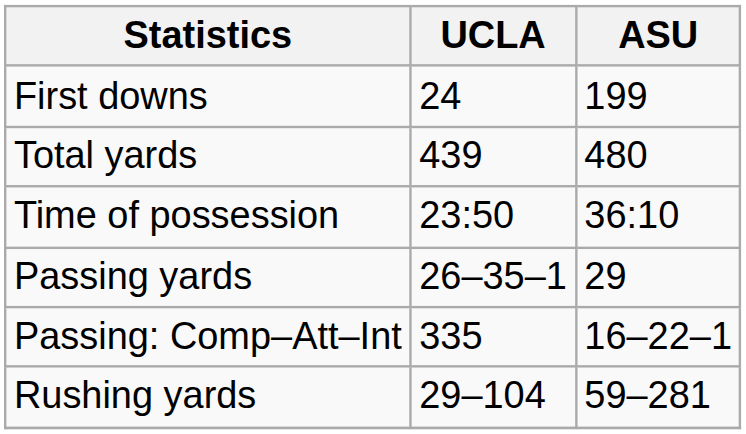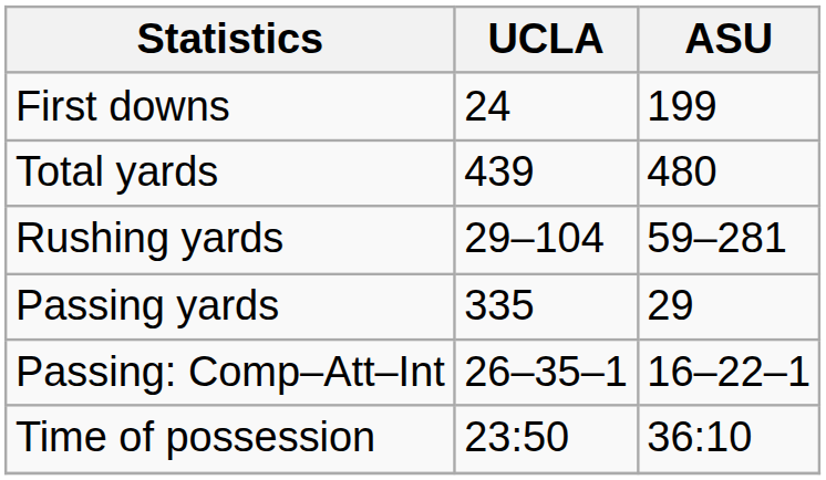rows swapped: Rushing yards <-> Time of possession
Passing yards | UCLA: 26–35–1 -> 335
Passing: Comp–Att–Int | UCLA: 335 -> 26–35–1
